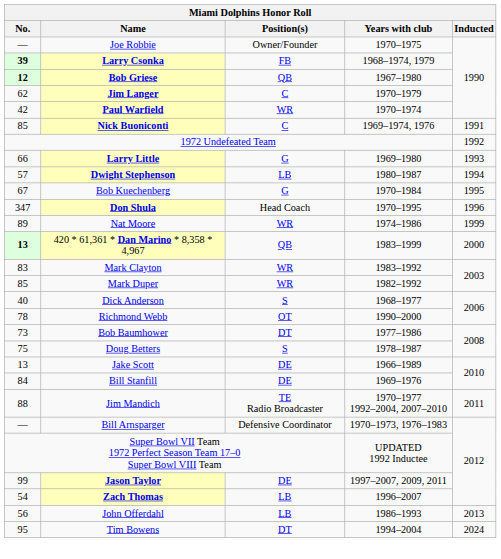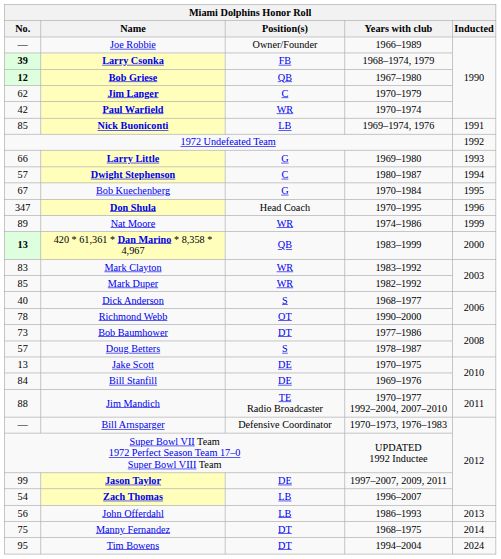Joe Robbie | Years with club: 1970–1975 -> 1966–1989
Nick Buoniconti | Position(s): C -> LB
Dwight Stephenson | Position(s): LB -> C
Doug Betters | No.: 75 -> 57
Jake Scott | Years with club: 1966–1989 -> 1970–1975
+ row: 75 | Manny Fernandez | DT | 1968–1975 | 2014
